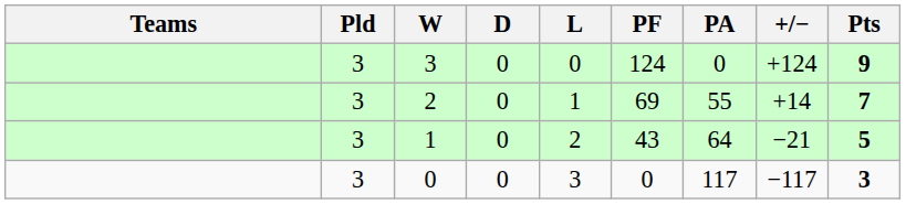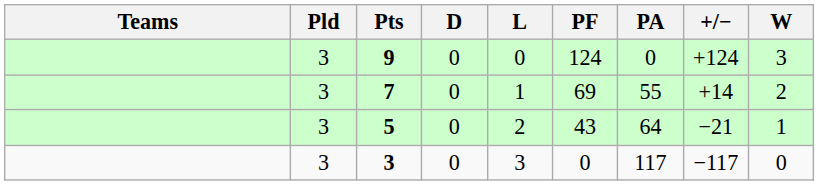columns swapped: W <-> Pts
